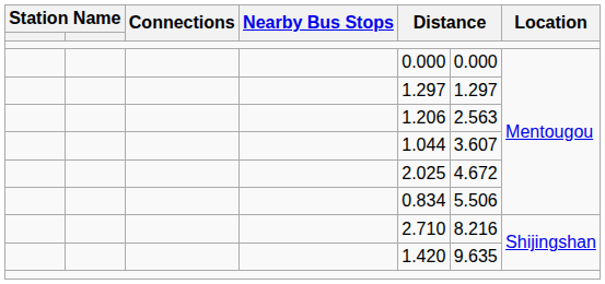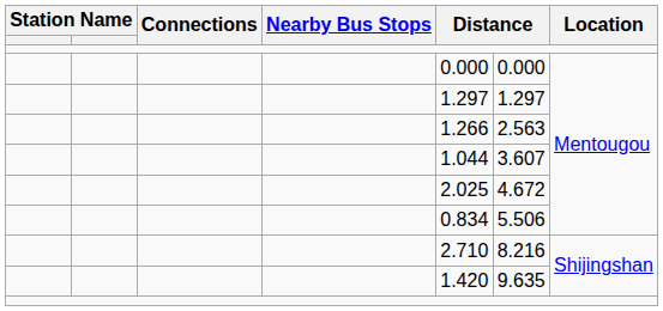row 6 | column 5: 1.206 -> 1.266
